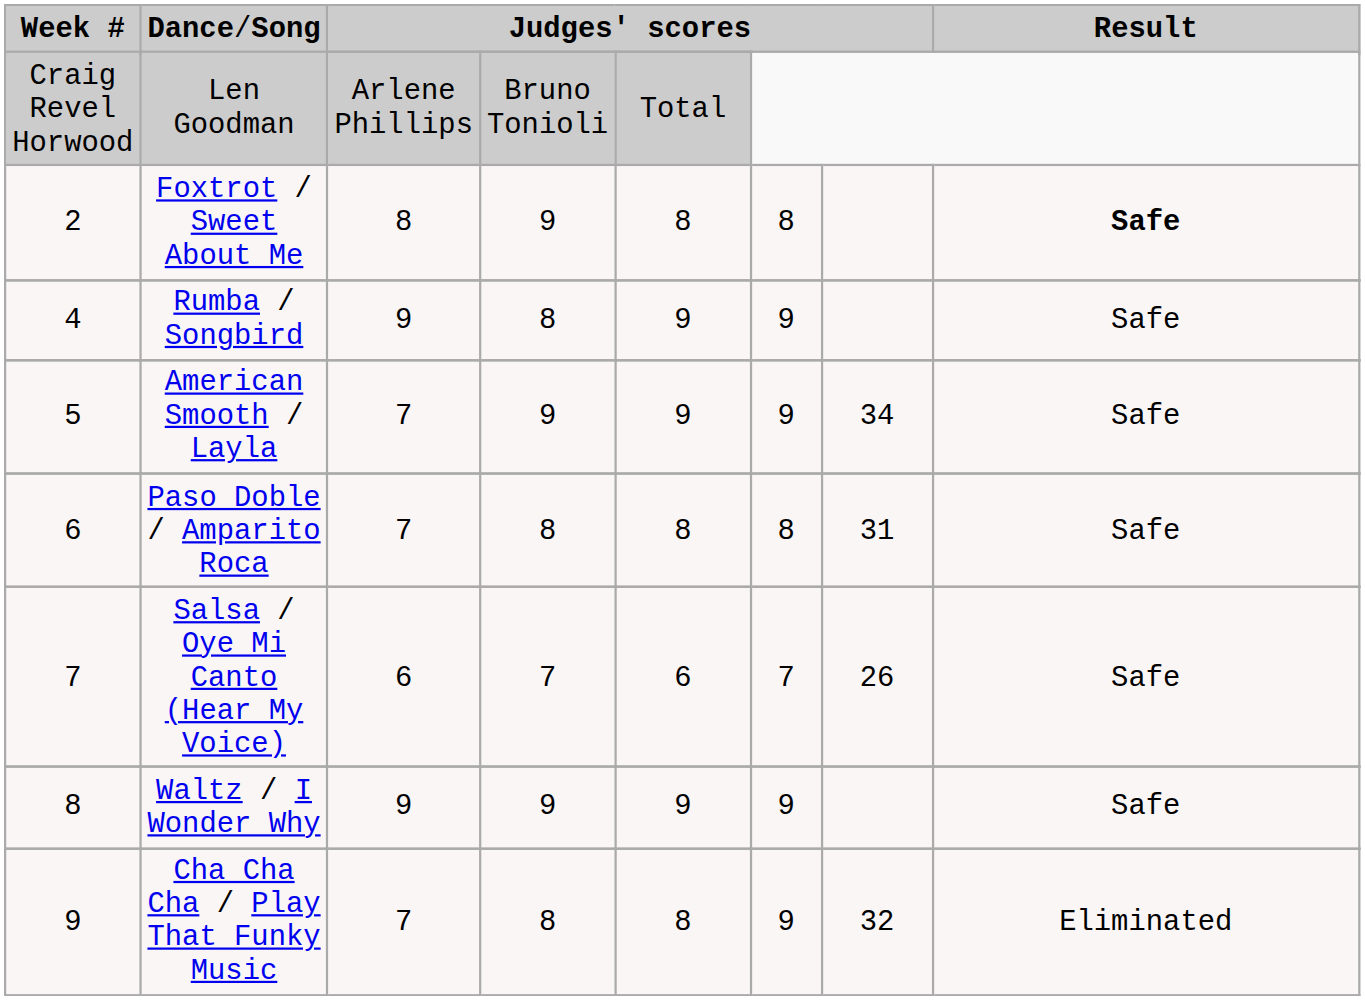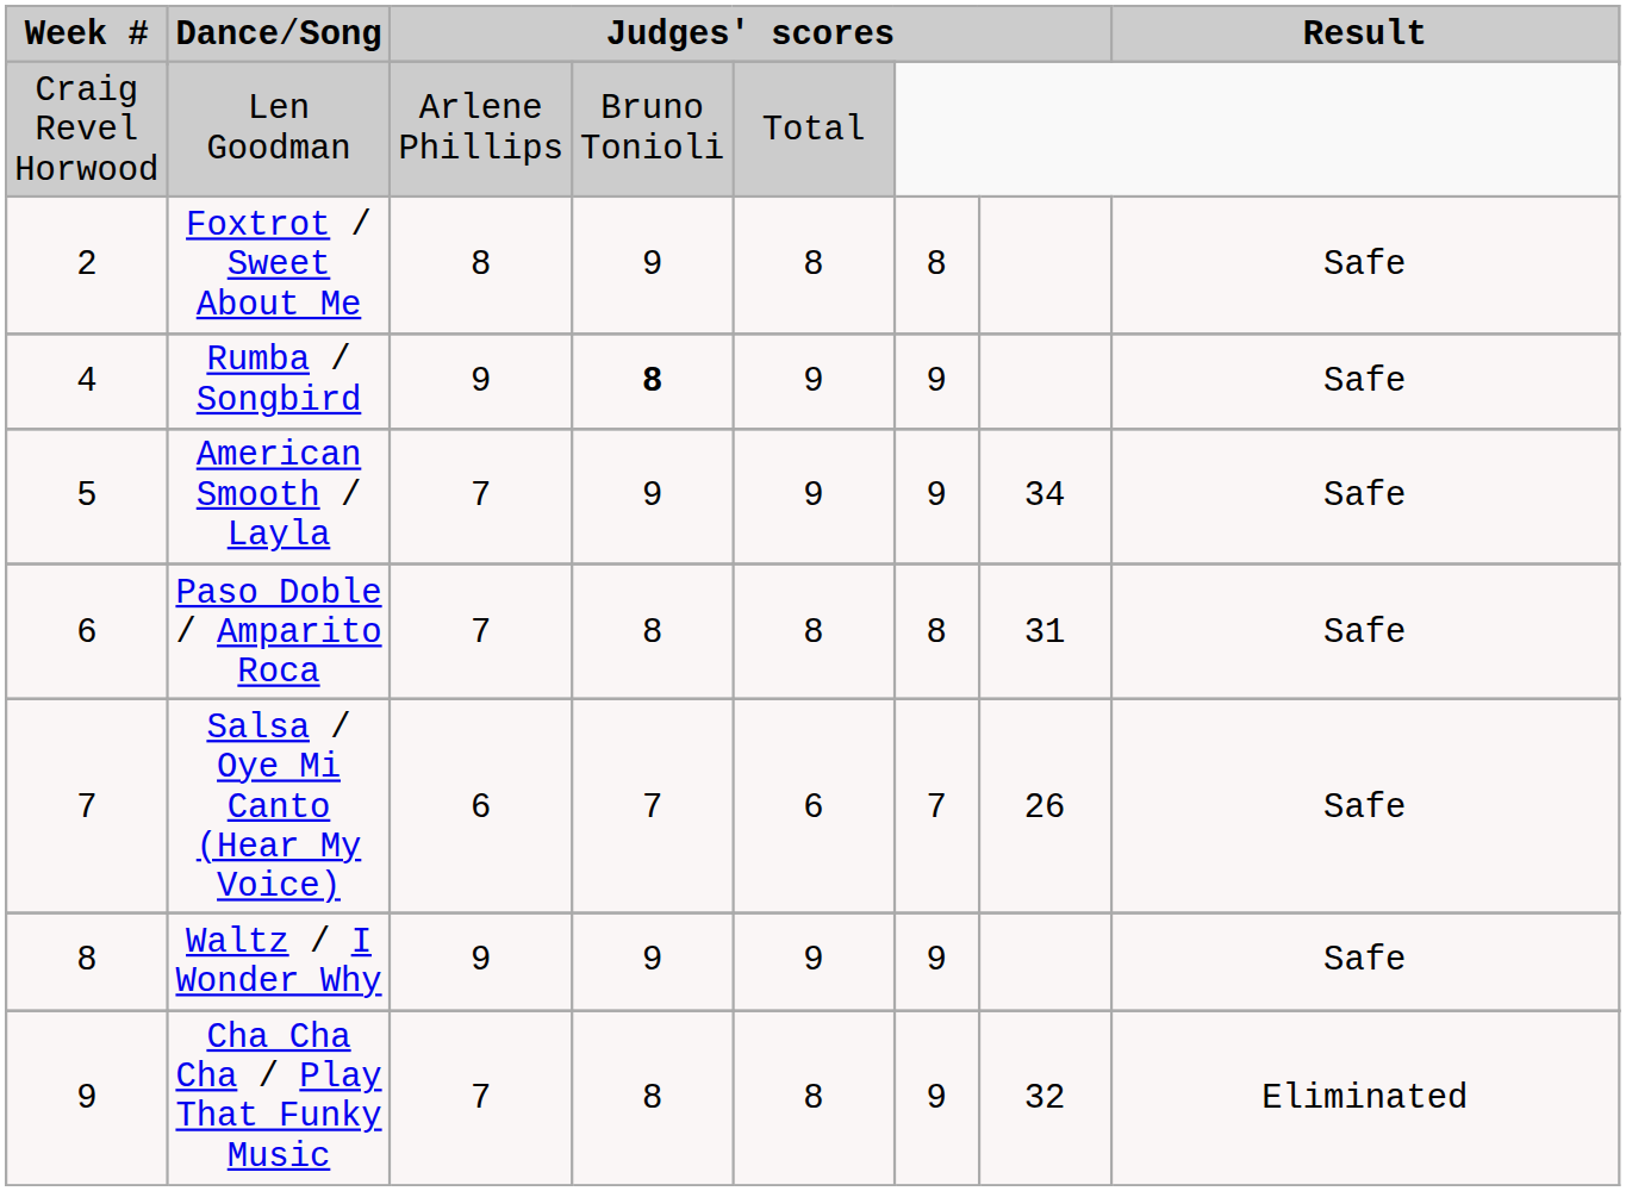Foxtrot / Sweet About Me | column 8: bold -> normal
Rumba / Songbird | column 4: normal -> bold
